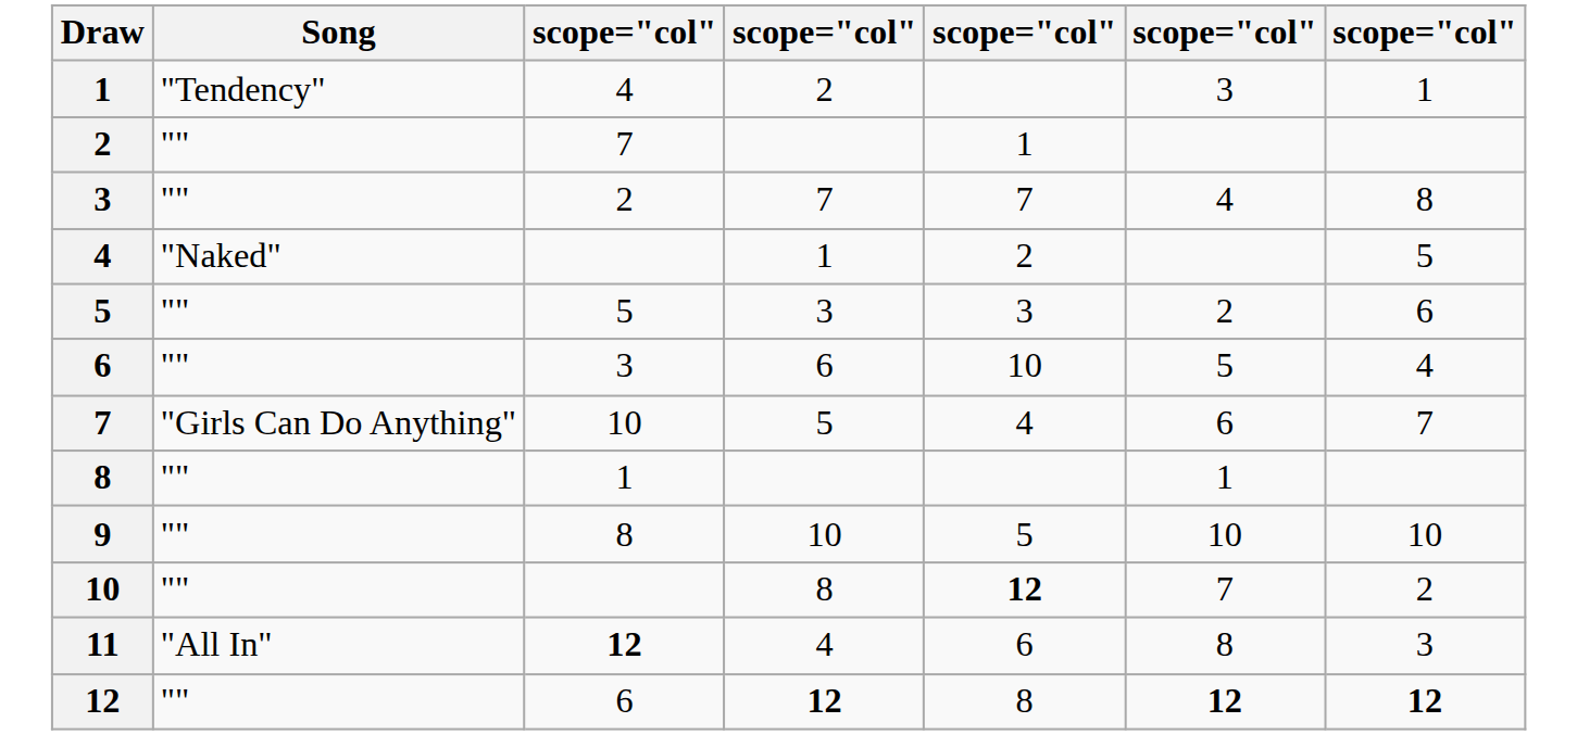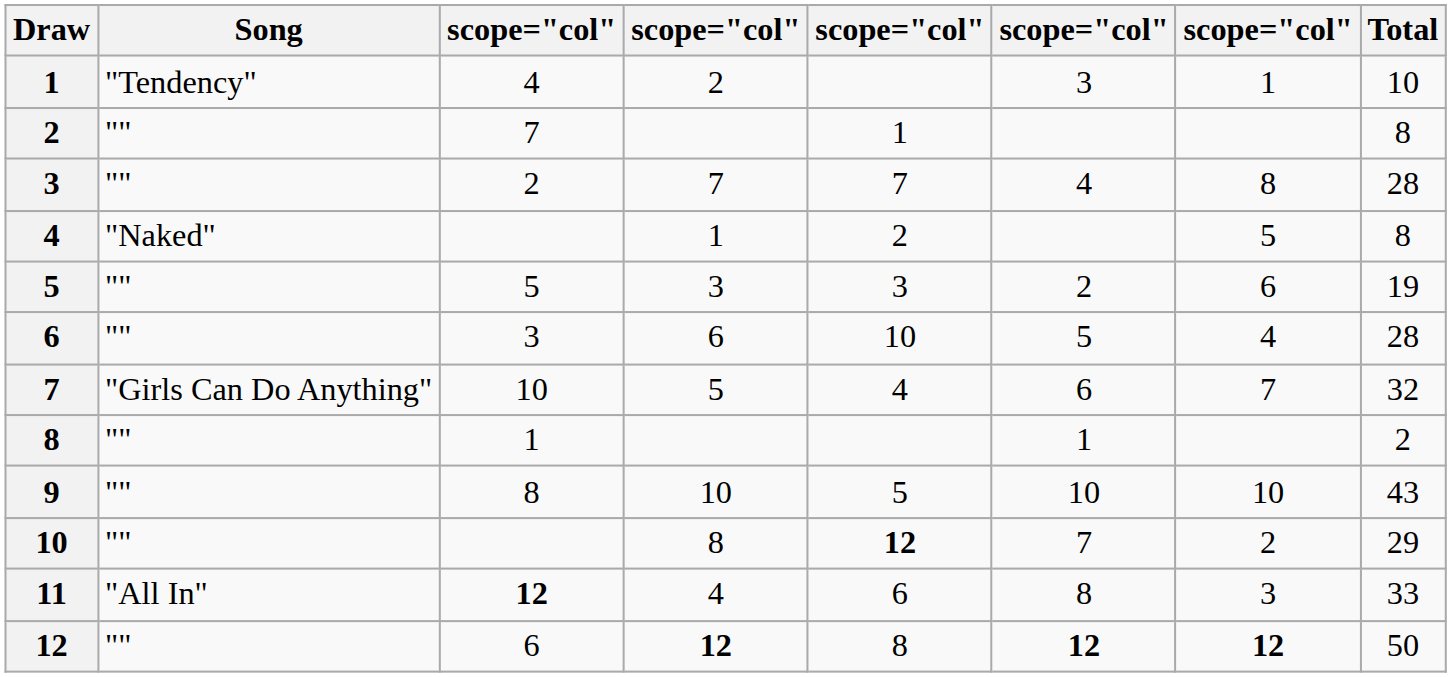+ column: Total | 10 | 8 | 28 | 8 | 19 | 28 | 32 | 2 | 43 | 29 | 33 | 50
